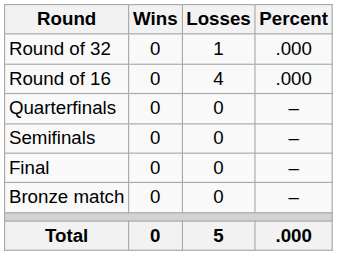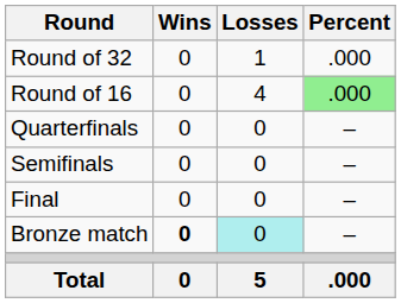Round of 16 | Percent: no background -> lightgreen background
Bronze match | Wins: normal -> bold
Bronze match | Losses: no background -> paleturquoise background
